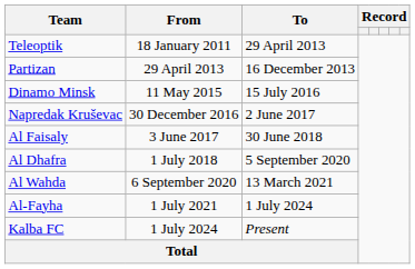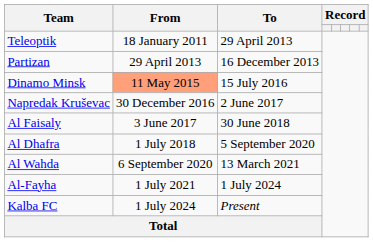Dinamo Minsk | From: no background -> lightsalmon background
